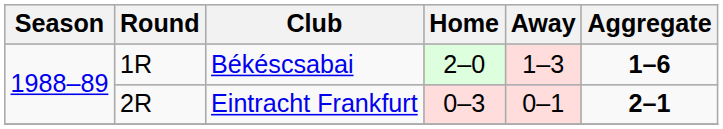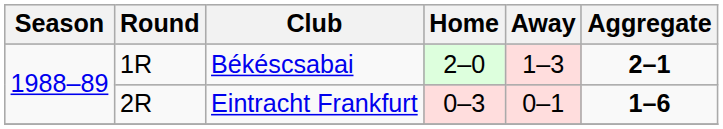Békéscsabai | Aggregate: 1–6 -> 2–1
Eintracht Frankfurt | Aggregate: 2–1 -> 1–6
